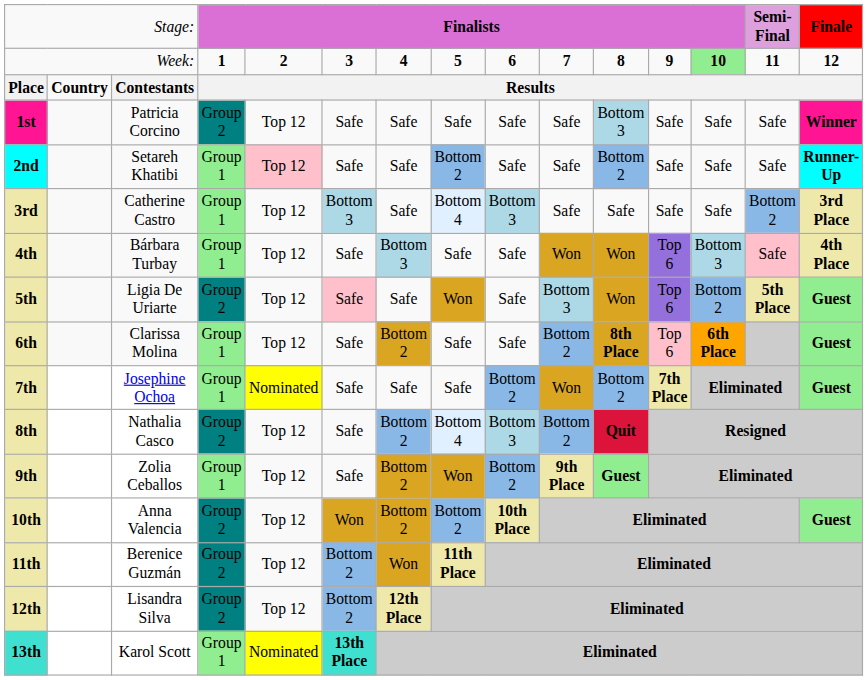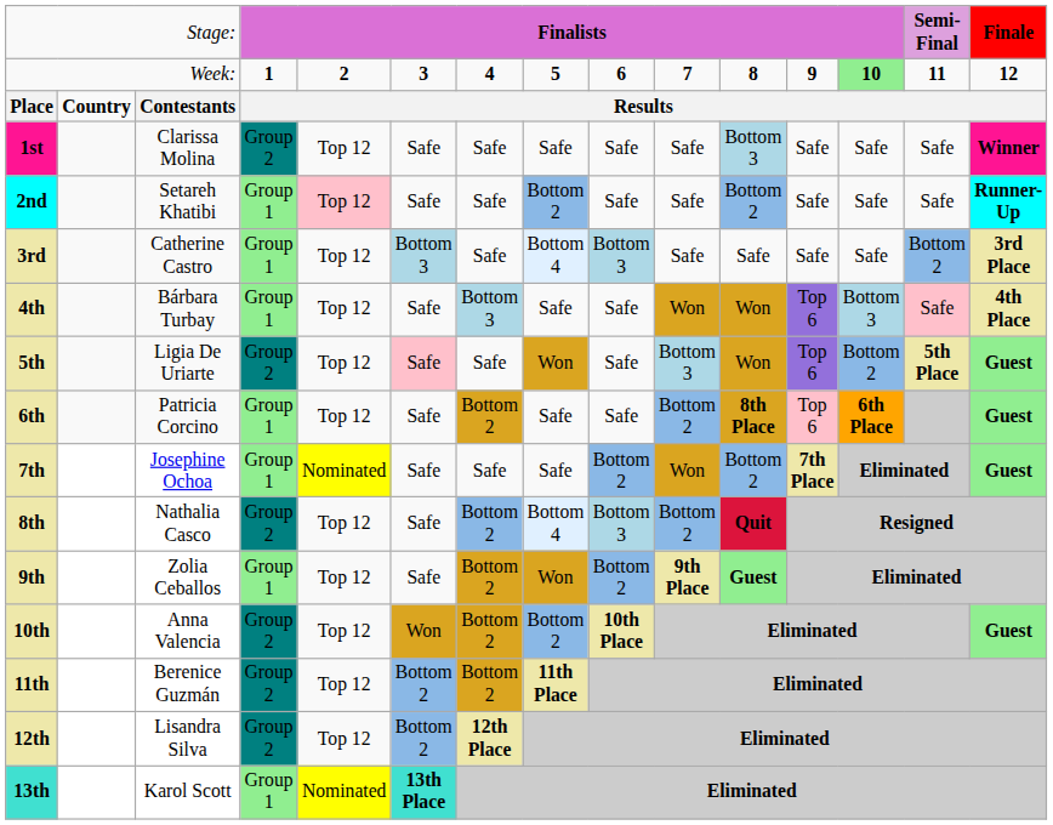1st | column 3: Patricia Corcino -> Clarissa Molina
6th | column 3: Clarissa Molina -> Patricia Corcino
11th | column 7: Won -> Bottom 2
